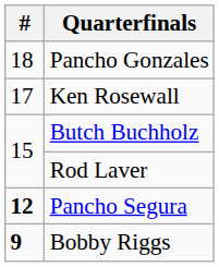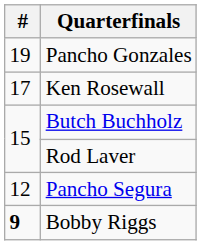Pancho Gonzales | #: 18 -> 19
Pancho Segura | #: bold -> normal
